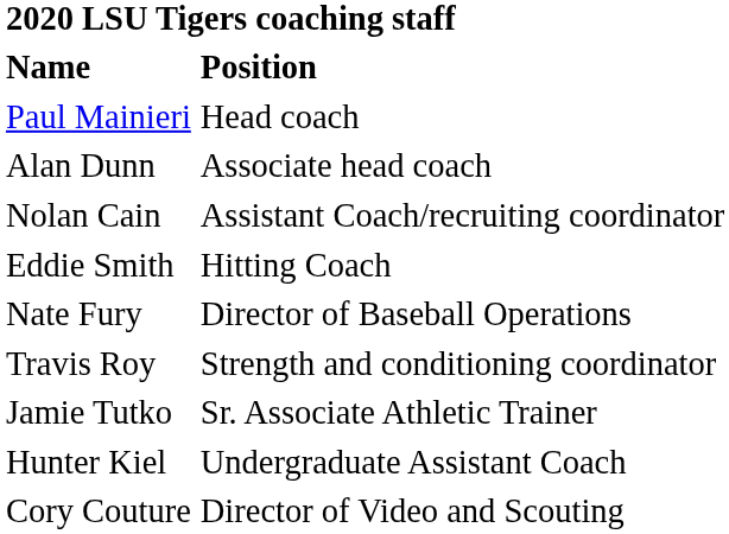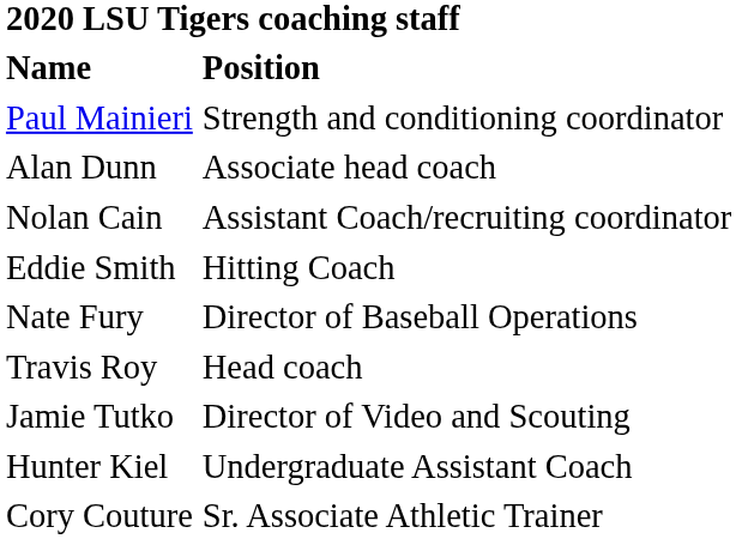Paul Mainieri | Position: Head coach -> Strength and conditioning coordinator
Travis Roy | Position: Strength and conditioning coordinator -> Head coach
Jamie Tutko | Position: Sr. Associate Athletic Trainer -> Director of Video and Scouting
Cory Couture | Position: Director of Video and Scouting -> Sr. Associate Athletic Trainer
